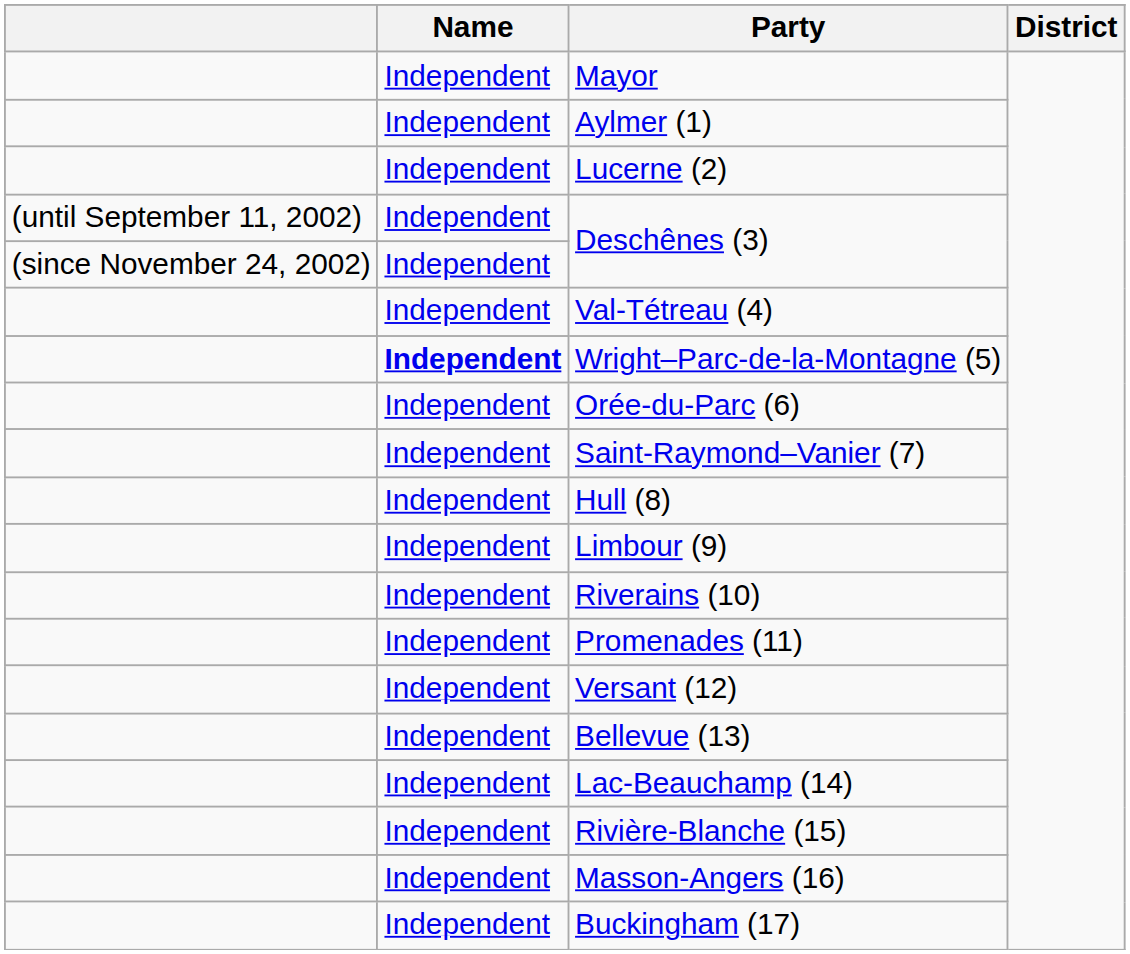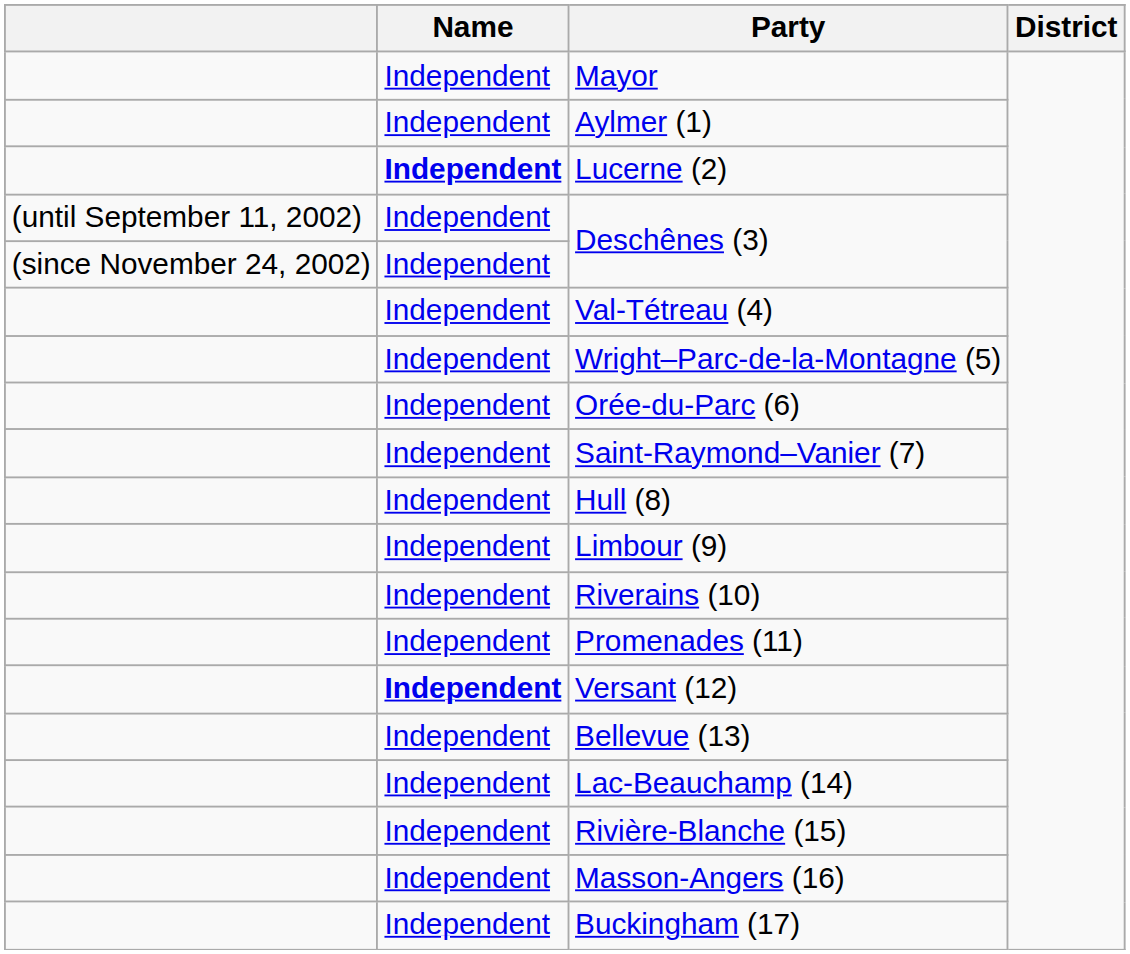Lucerne (2) | Name: normal -> bold
Wright–Parc-de-la-Montagne (5) | Name: bold -> normal
Versant (12) | Name: normal -> bold
